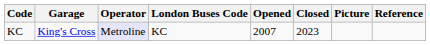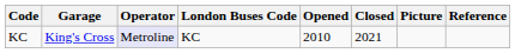row 2 | Opened: 2007 -> 2010
row 2 | Closed: 2023 -> 2021
